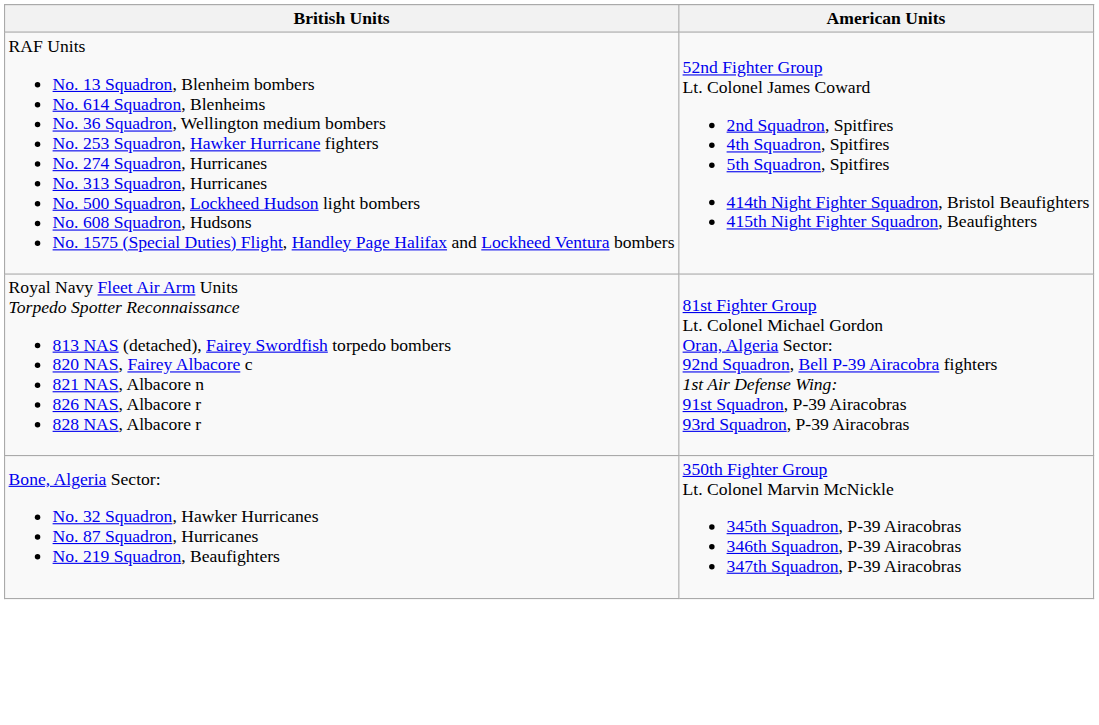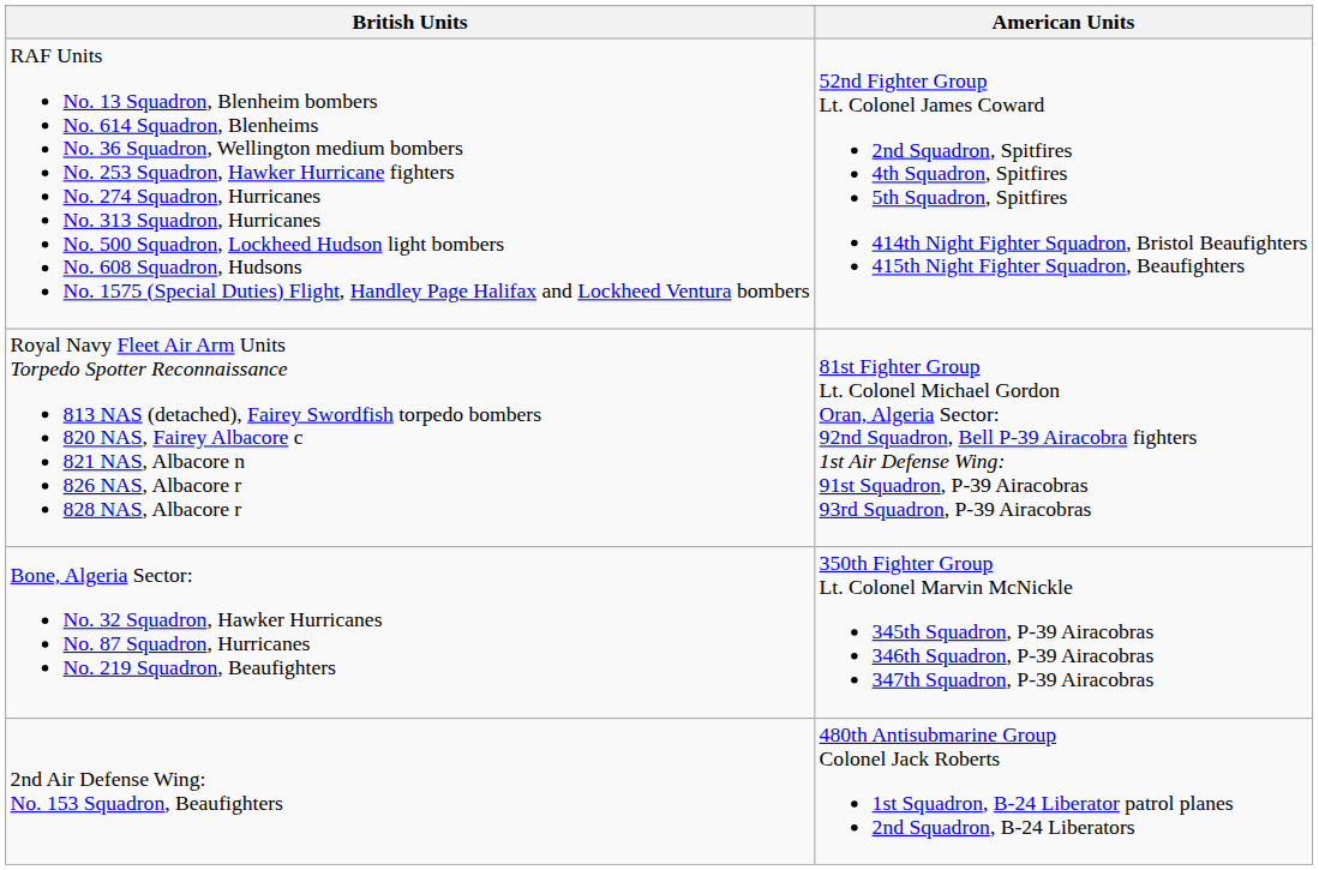+ row: 2nd Air Defense Wing: No. 153 Squadron, Beaufighters | 480th Antisubmarine Group Colonel Jack Roberts 1st Squadron, B-24 Liberator patrol planes 2nd Squadron, B-24 Liberators
